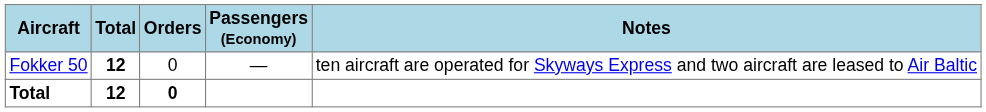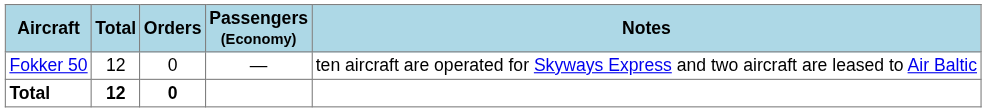Fokker 50 | Total: bold -> normal
